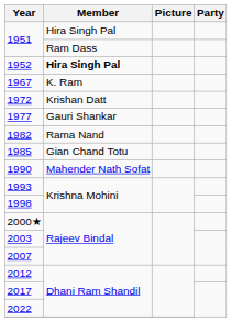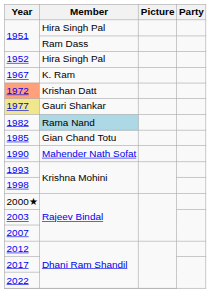1952 | Member: bold -> normal
1972 | Year: no background -> lightsalmon background
1977 | Year: no background -> khaki background
1982 | Member: no background -> lightblue background
